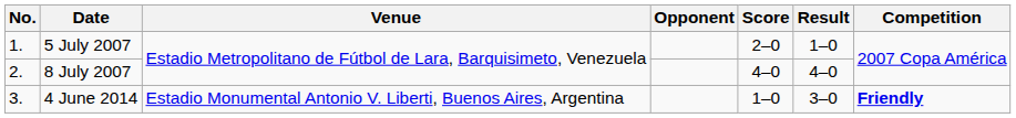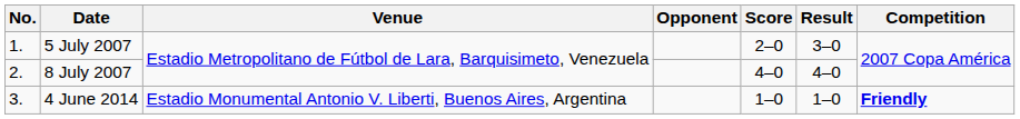5 July 2007 | Result: 1–0 -> 3–0
4 June 2014 | Result: 3–0 -> 1–0
